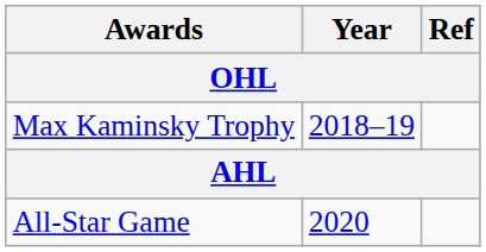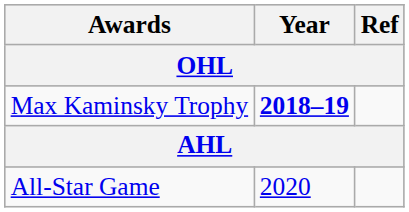Max Kaminsky Trophy | Year: normal -> bold
